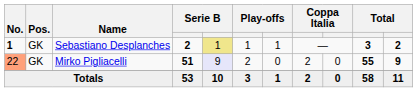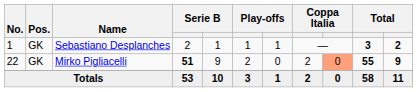Sebastiano Desplanches | No.: bold -> normal
Sebastiano Desplanches | column 4: bold -> normal
Sebastiano Desplanches | column 5: khaki background -> no background
Mirko Pigliacelli | No.: lightsalmon background -> no background
Mirko Pigliacelli | column 5: lavender background -> no background
Mirko Pigliacelli | column 9: no background -> lightsalmon background
